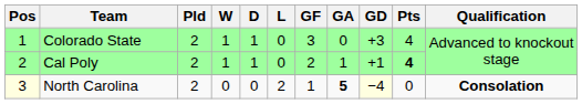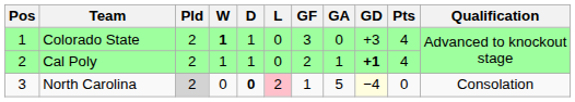Colorado State | W: normal -> bold
Cal Poly | GD: normal -> bold
Cal Poly | Pts: bold -> normal
North Carolina | Pos: lightyellow background -> no background
North Carolina | Pld: no background -> lightgrey background
North Carolina | D: normal -> bold
North Carolina | L: no background -> pink background
North Carolina | GA: bold -> normal
North Carolina | Qualification: bold -> normal
